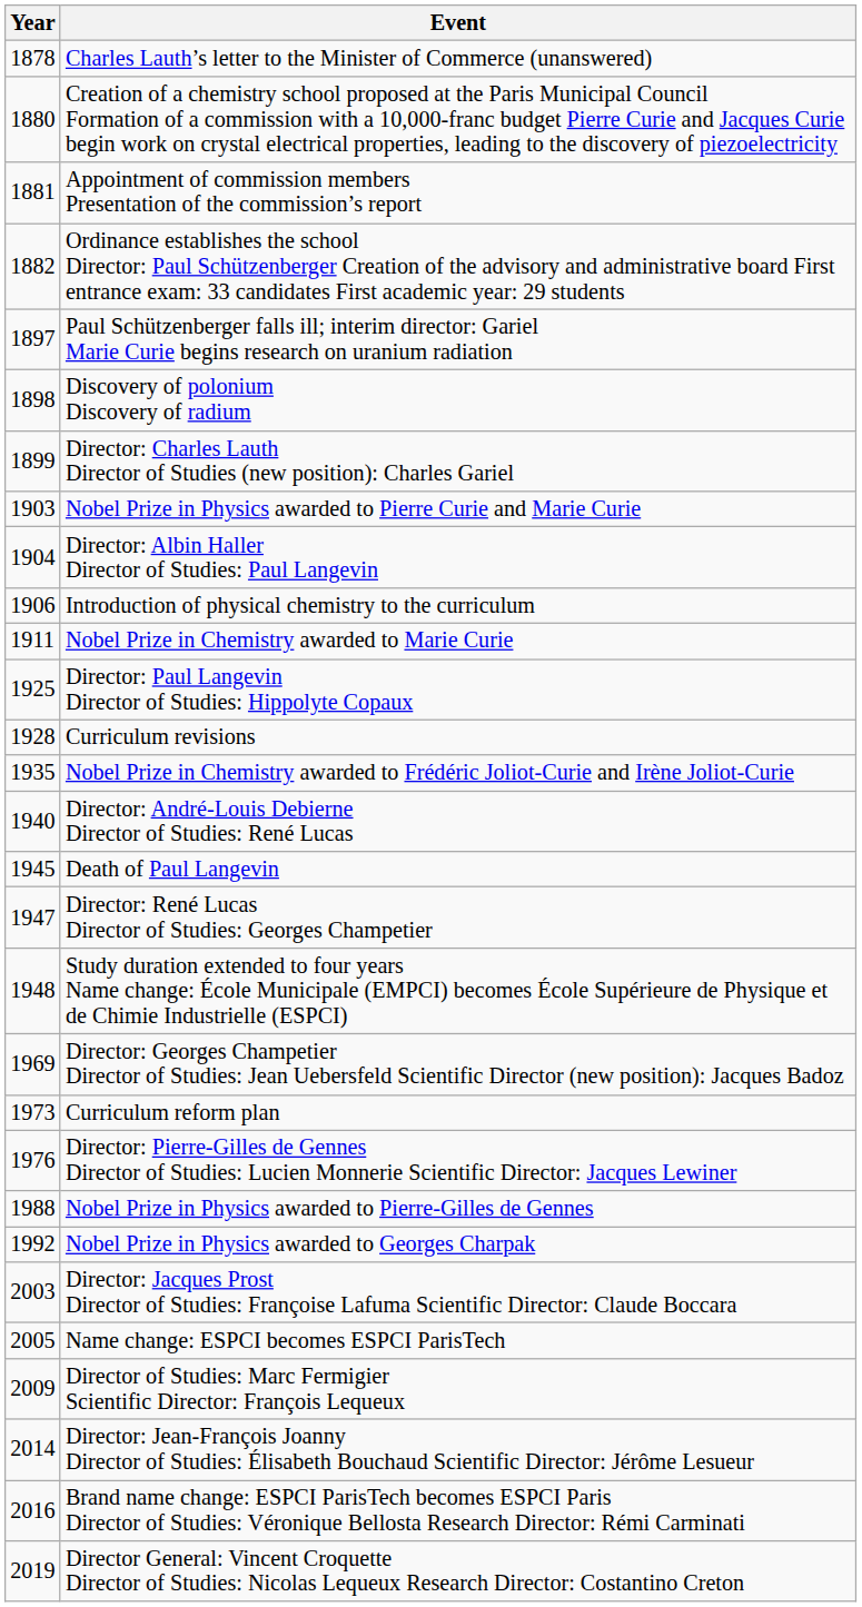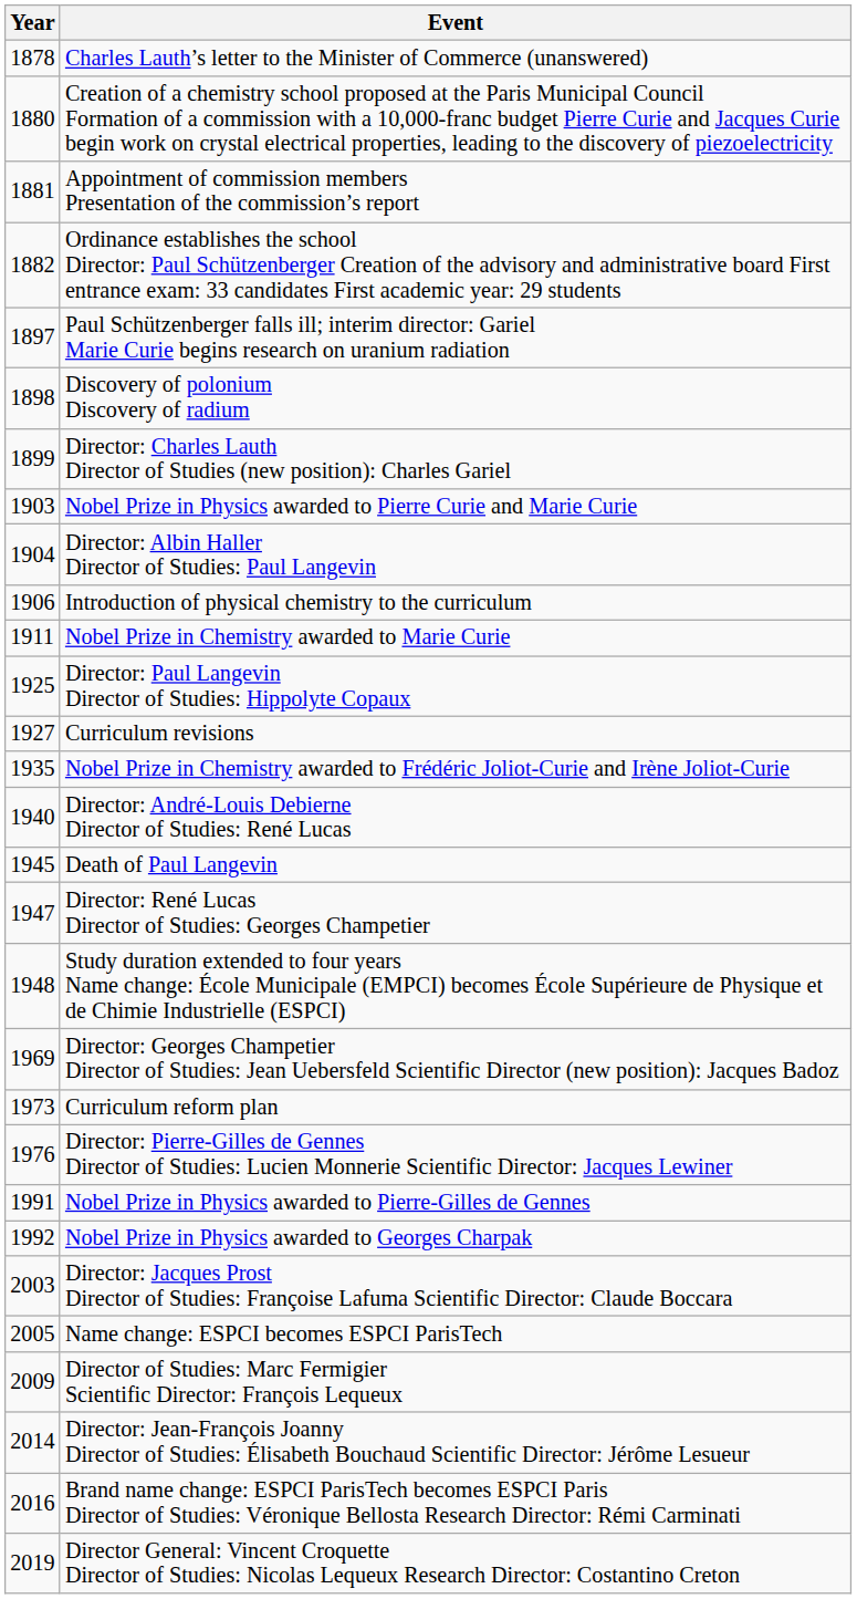Curriculum revisions | Year: 1928 -> 1927
Nobel Prize in Physics awarded to Pierre-Gilles de Gennes | Year: 1988 -> 1991
